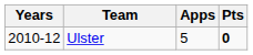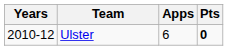Ulster | Apps: 5 -> 6
